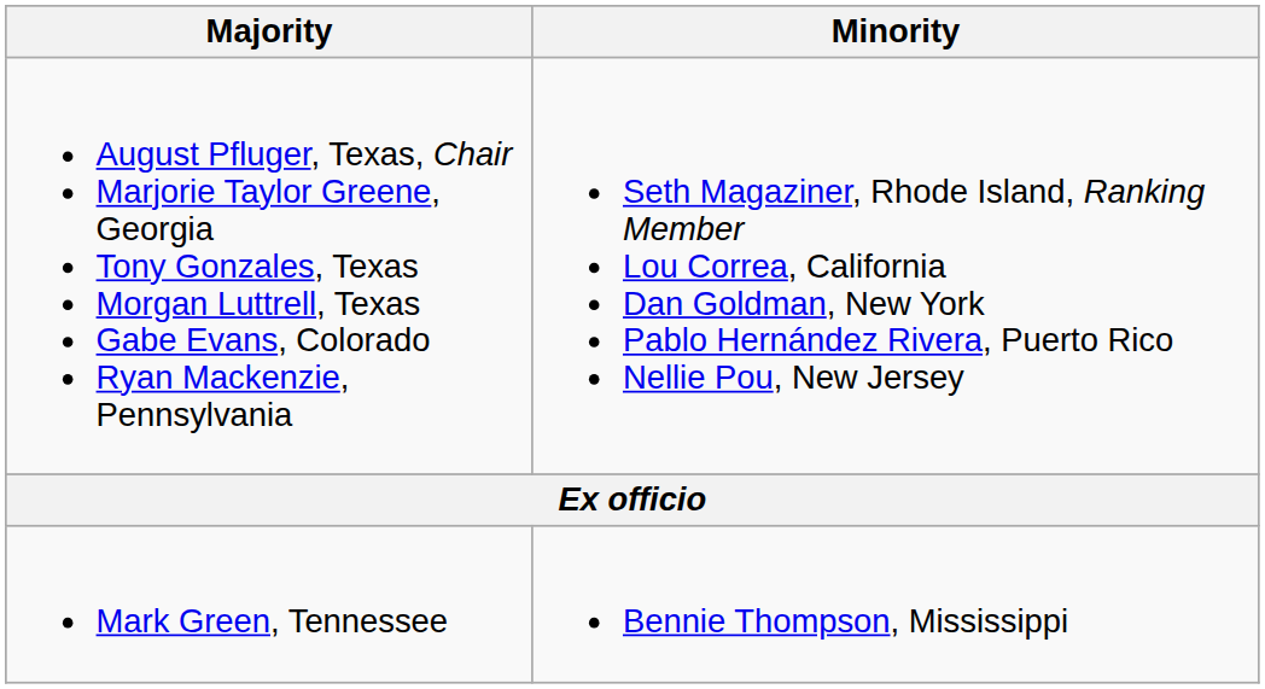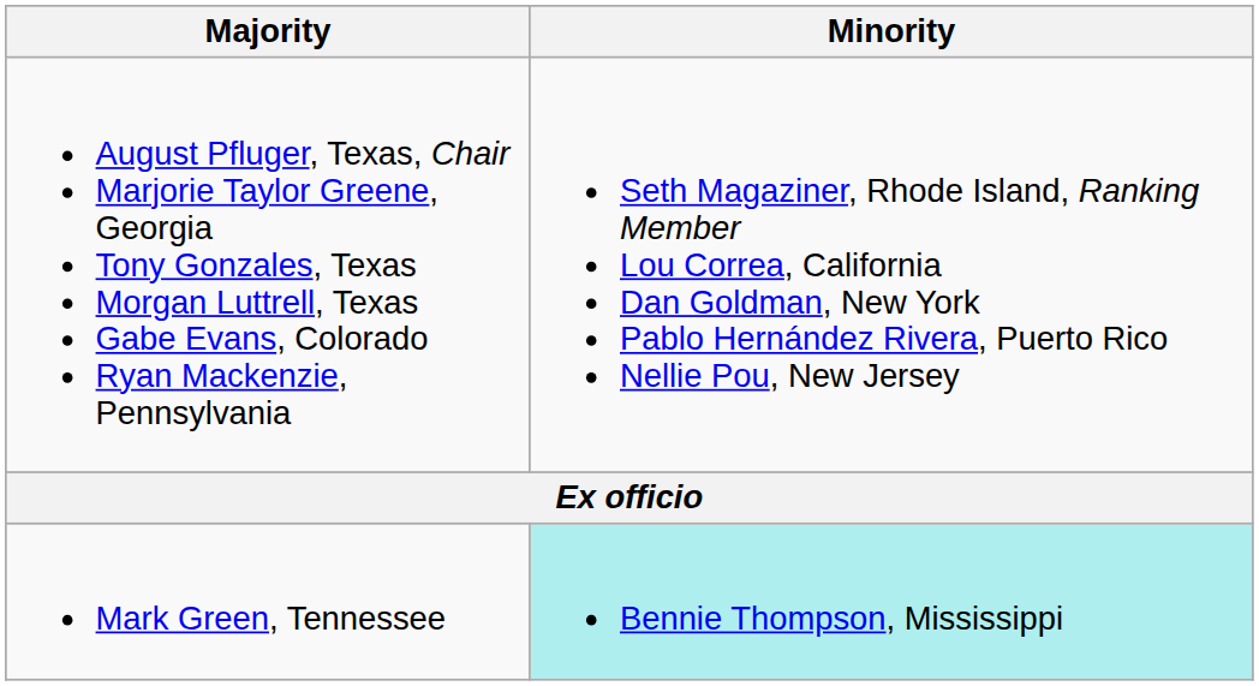Mark Green, Tennessee | Minority: no background -> paleturquoise background
